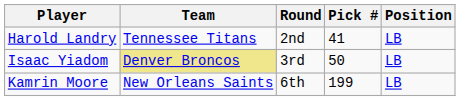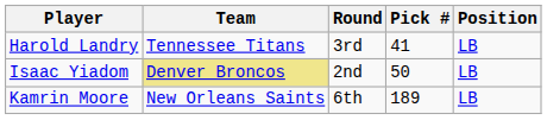Harold Landry | Round: 2nd -> 3rd
Isaac Yiadom | Round: 3rd -> 2nd
Kamrin Moore | Pick #: 199 -> 189
